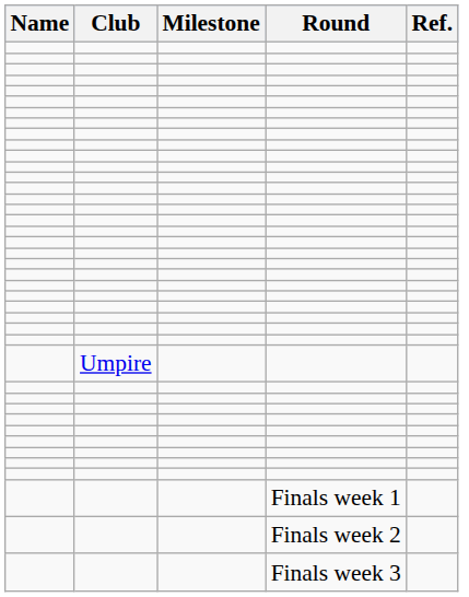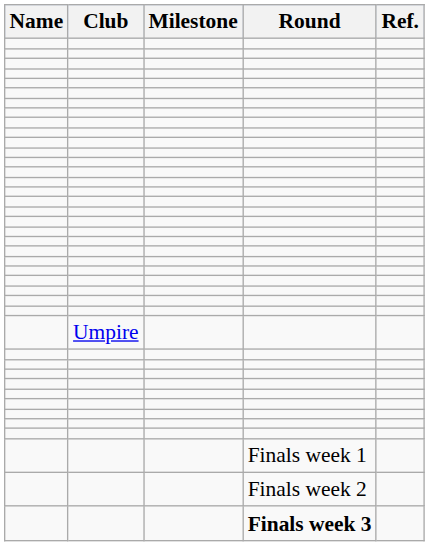Finals week 3 | Round: normal -> bold
